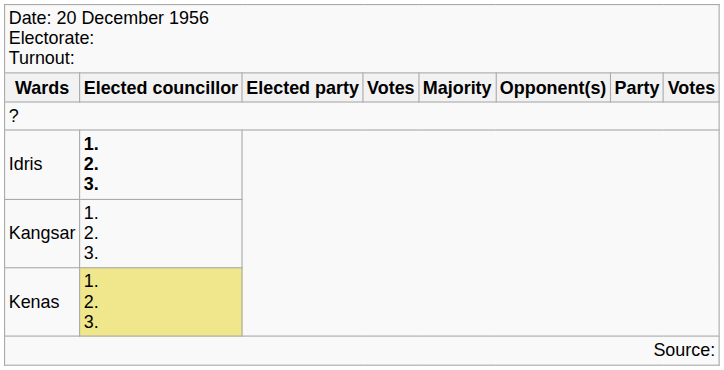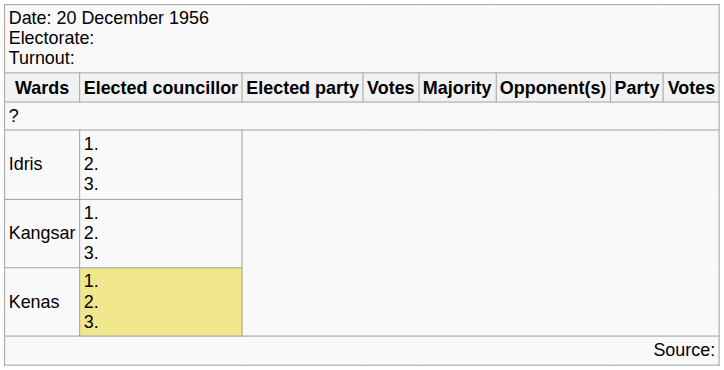Idris | column 2: bold -> normal
